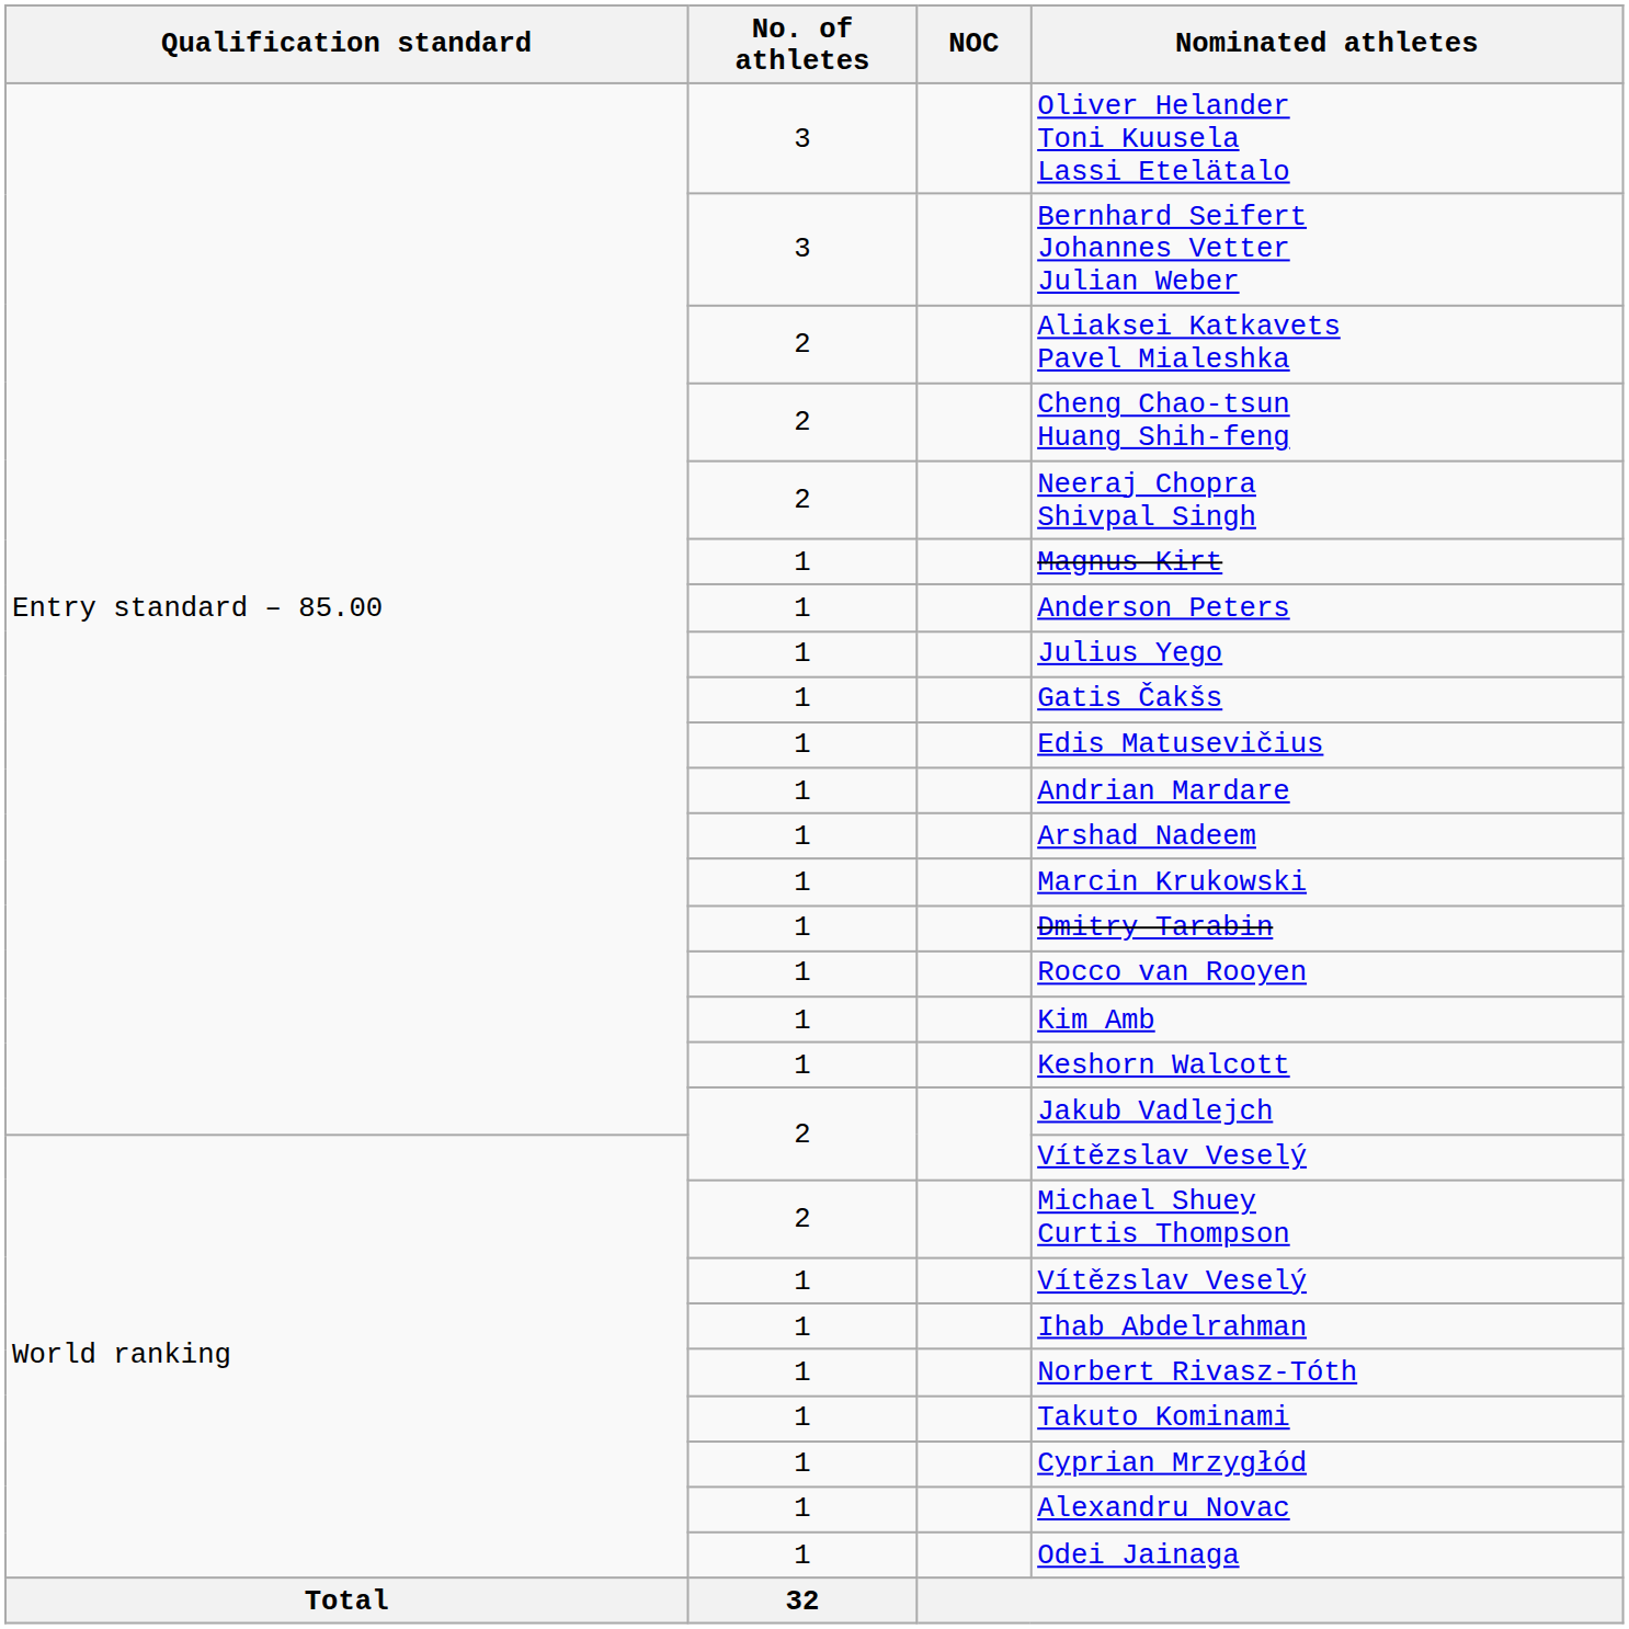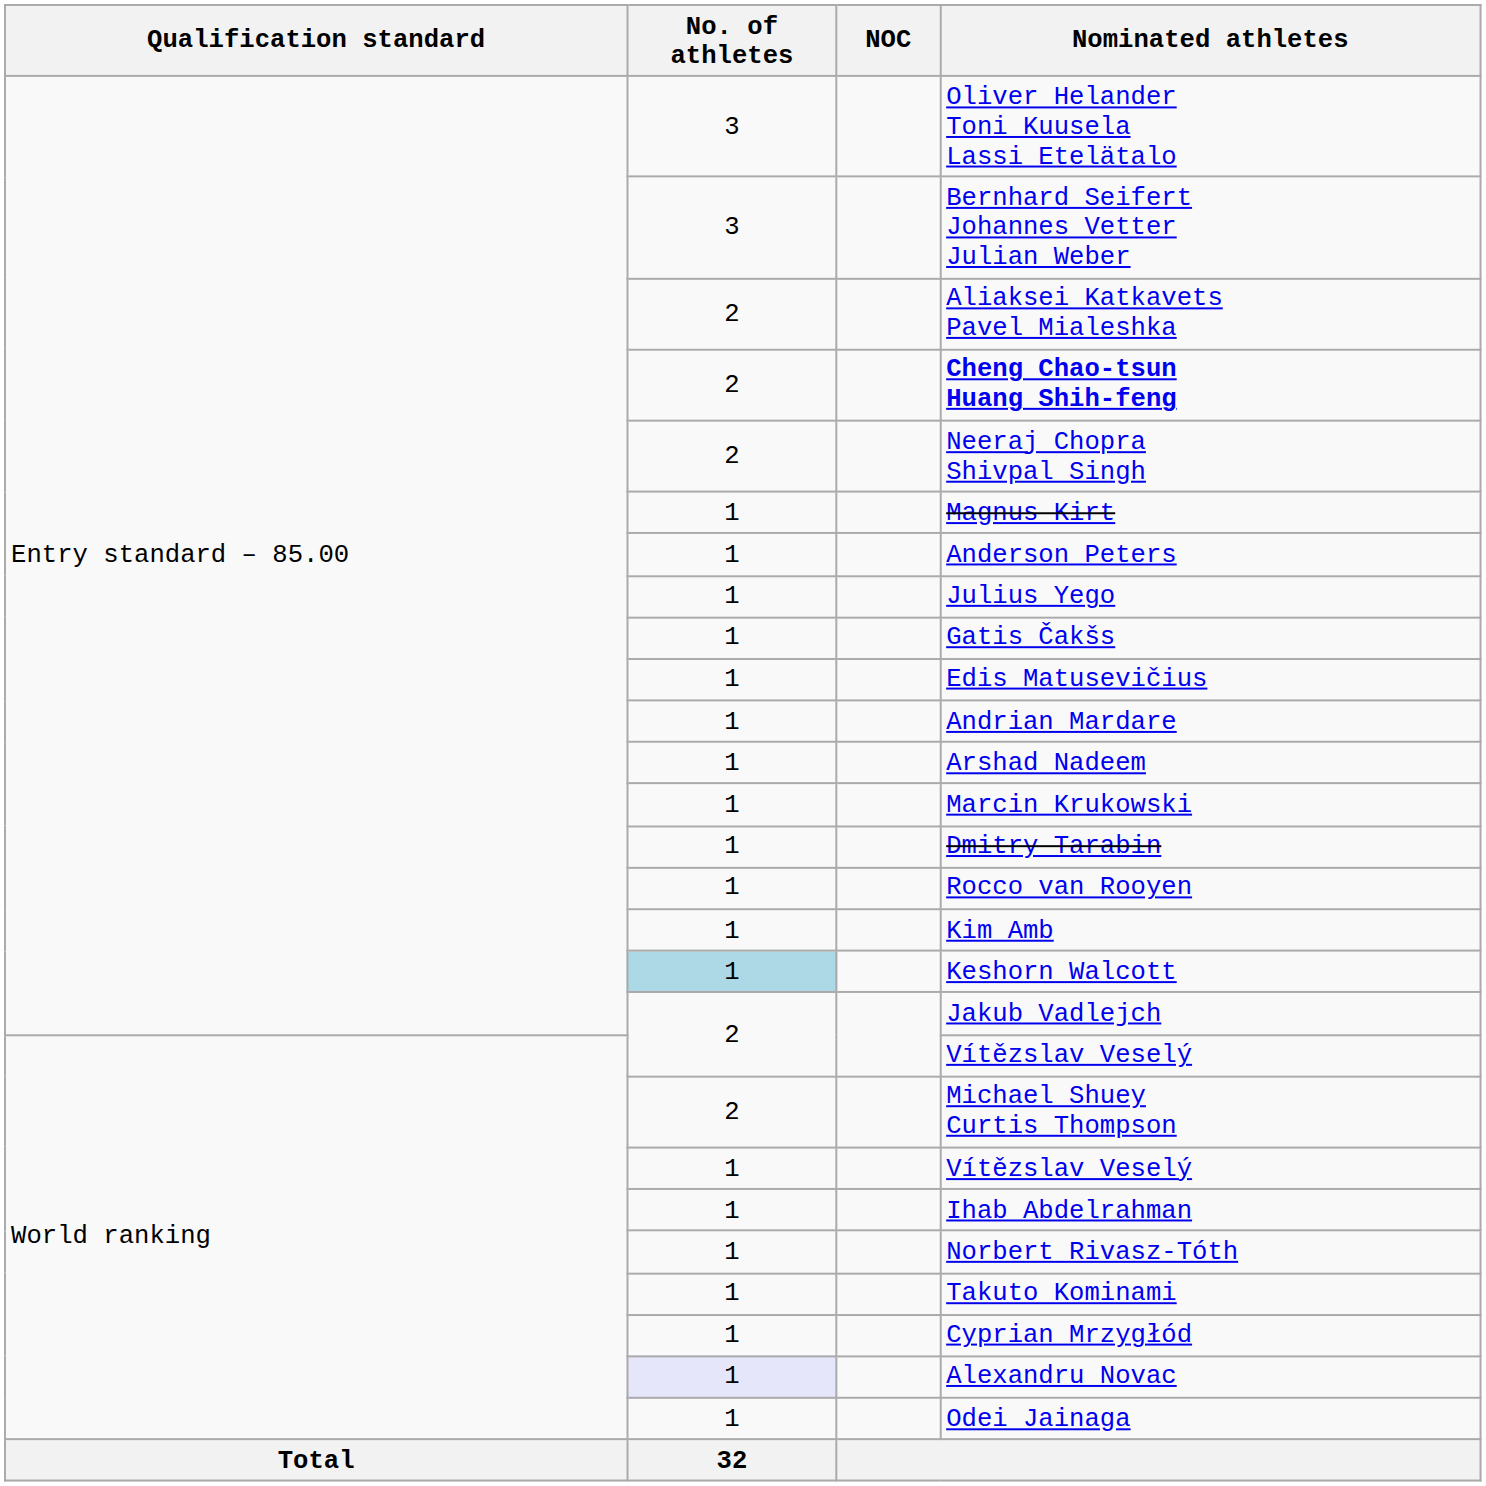Cheng Chao-tsun Huang Shih-feng | Nominated athletes: normal -> bold
Keshorn Walcott | No. of athletes: no background -> lightblue background
Alexandru Novac | No. of athletes: no background -> lavender background
